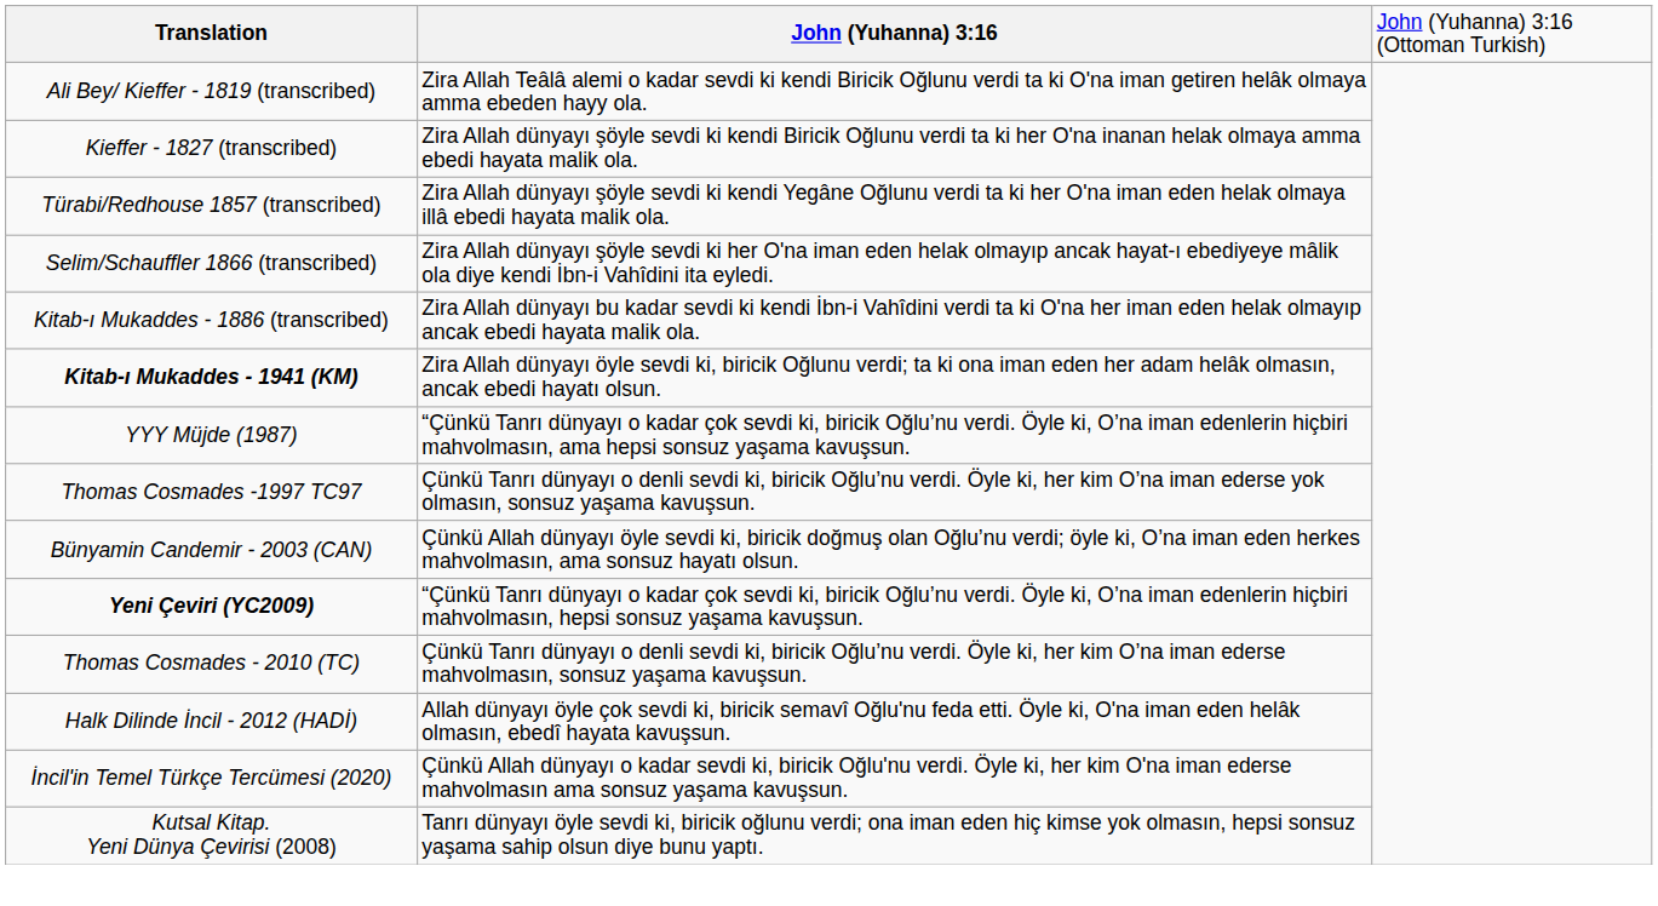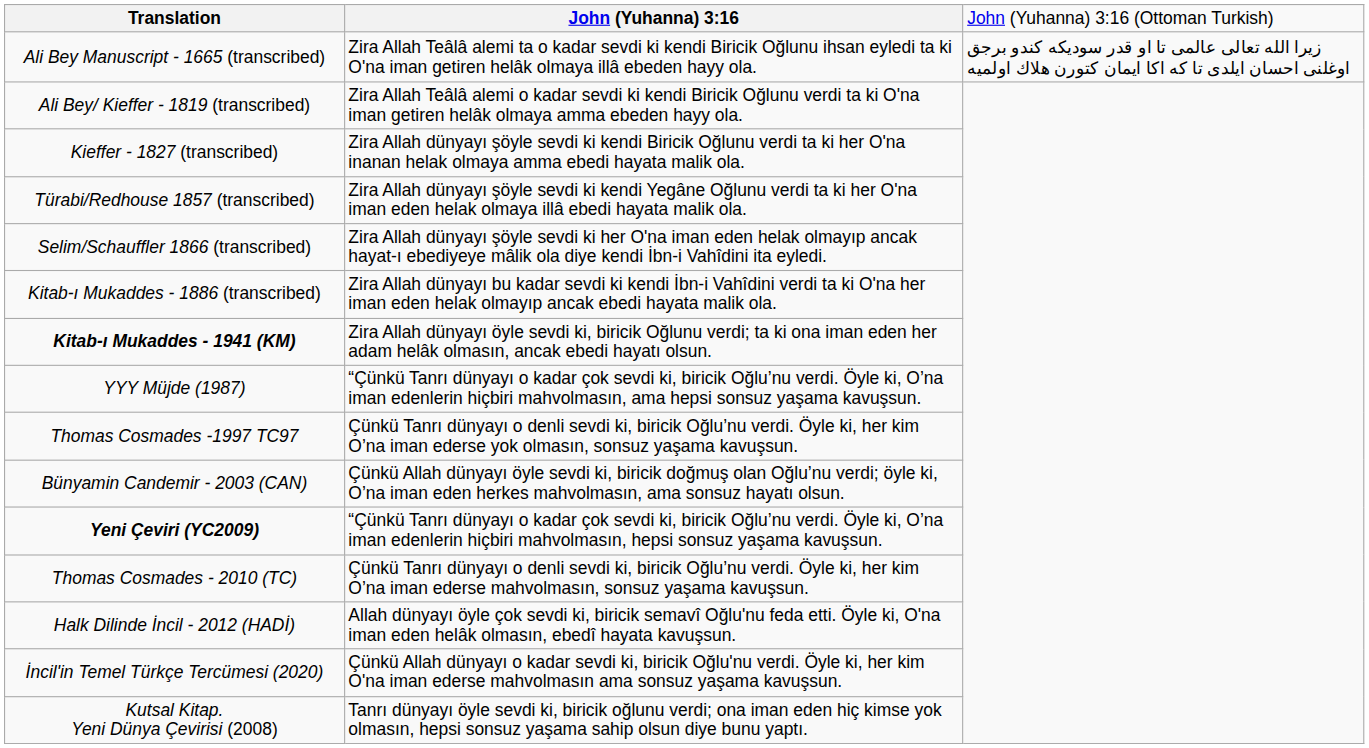+ row: Ali Bey Manuscript - 1665 (transcribed) | Zira Allah Teâlâ alemi ta o kadar sevdi ki kendi Biricik Oğlunu ihsan eyledi ta ki O'na iman getiren helâk olmaya illâ ebeden hayy ola. | زیرا الله تعالی عالمی تا او قدر سودیكه كندو برجق اوغلنی احسان ایلدی تا که اكا ایمان کتورن هلاك اولمیه
